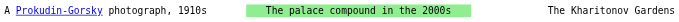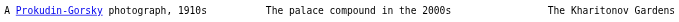A Prokudin-Gorsky photograph, 1910s | column 2: lightgreen background -> no background
